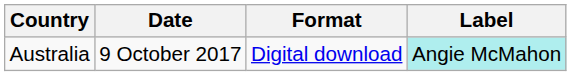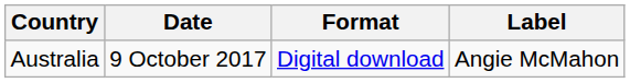Australia | Label: paleturquoise background -> no background
